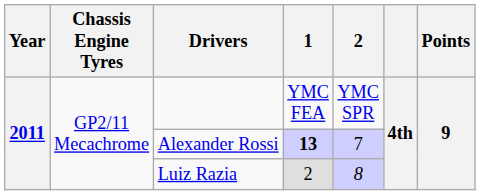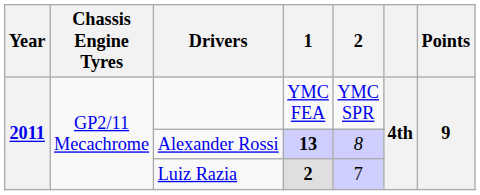Alexander Rossi | 2: 7 -> 8
Luiz Razia | 1: normal -> bold
Luiz Razia | 2: 8 -> 7
